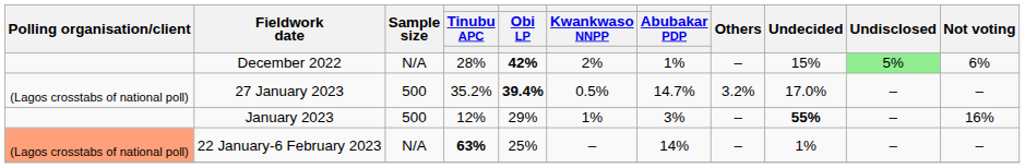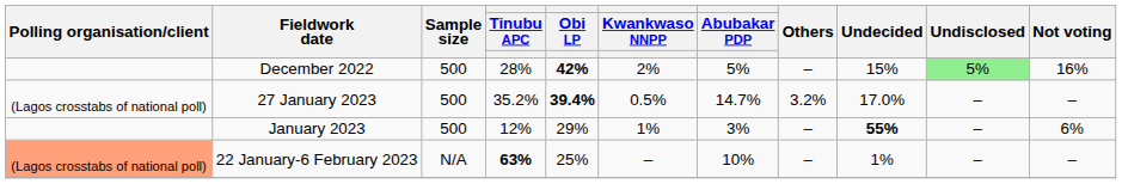December 2022 | Sample size: N/A -> 500
December 2022 | Abubakar PDP: 1% -> 5%
December 2022 | Not voting: 6% -> 16%
January 2023 | Not voting: 16% -> 6%
22 January-6 February 2023 | Abubakar PDP: 14% -> 10%
